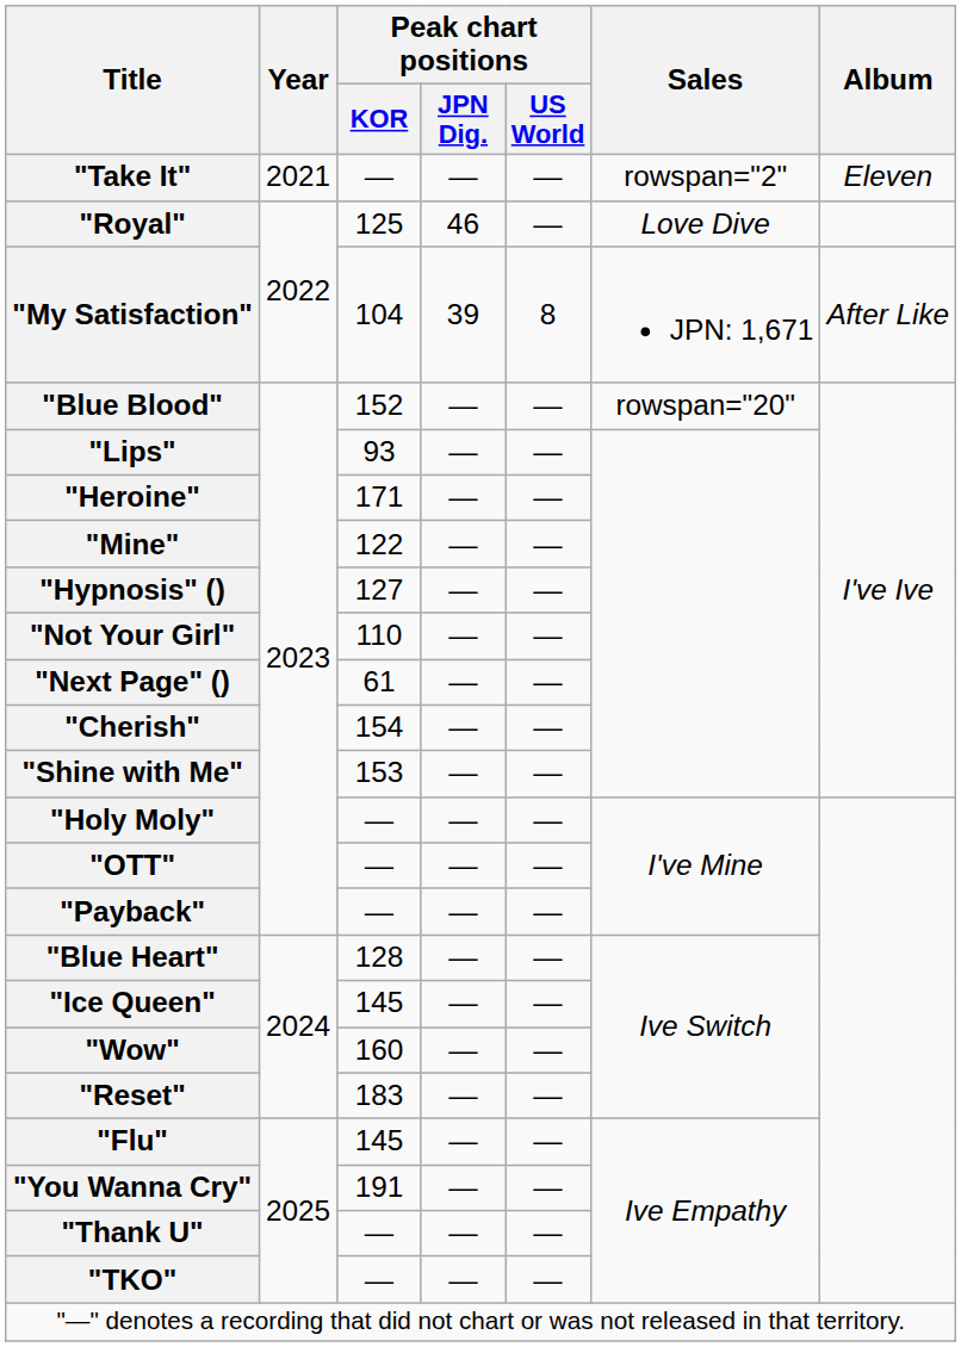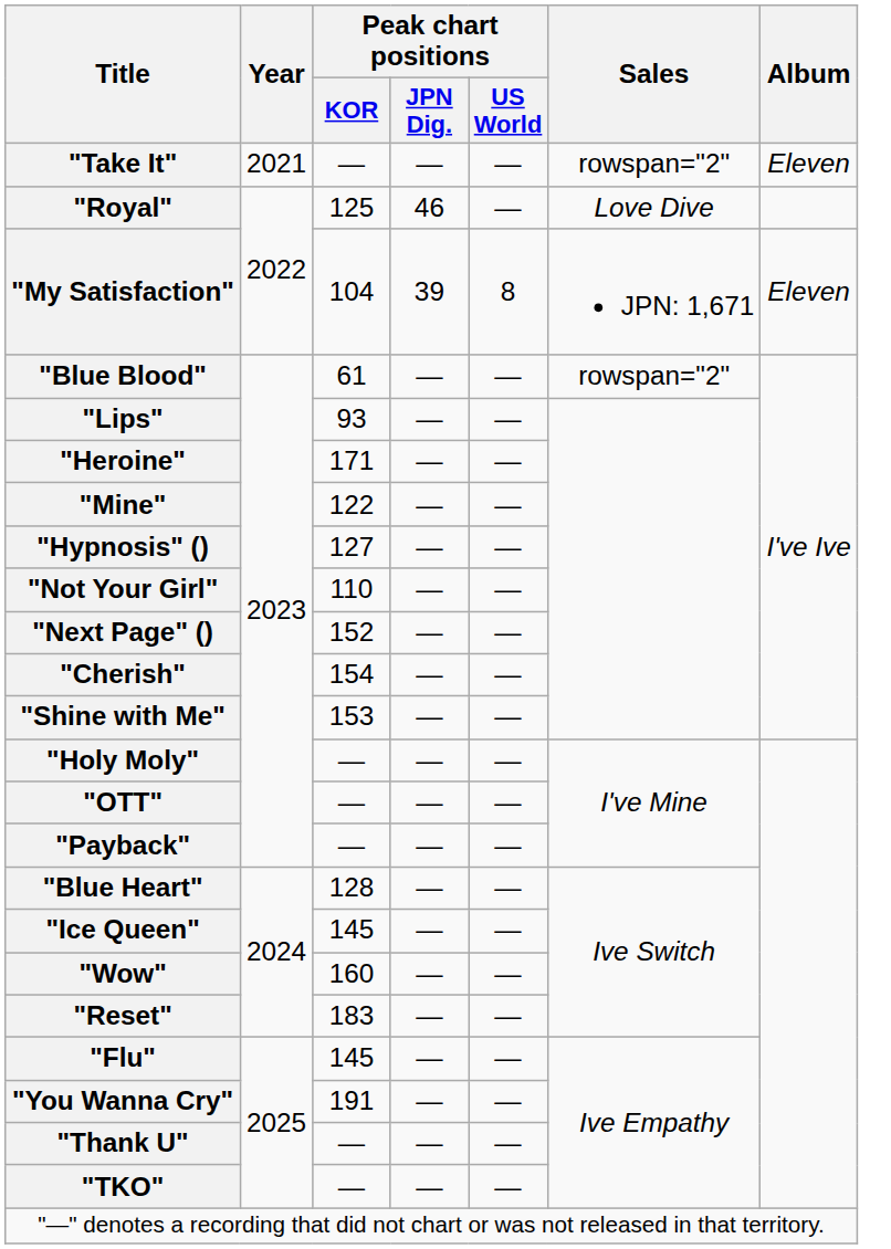"My Satisfaction" | Album: After Like -> Eleven
"Blue Blood" | Peak chart positions / KOR: 152 -> 61
"Blue Blood" | Sales: rowspan="20" -> rowspan="2"
"Next Page" () | Peak chart positions / KOR: 61 -> 152
